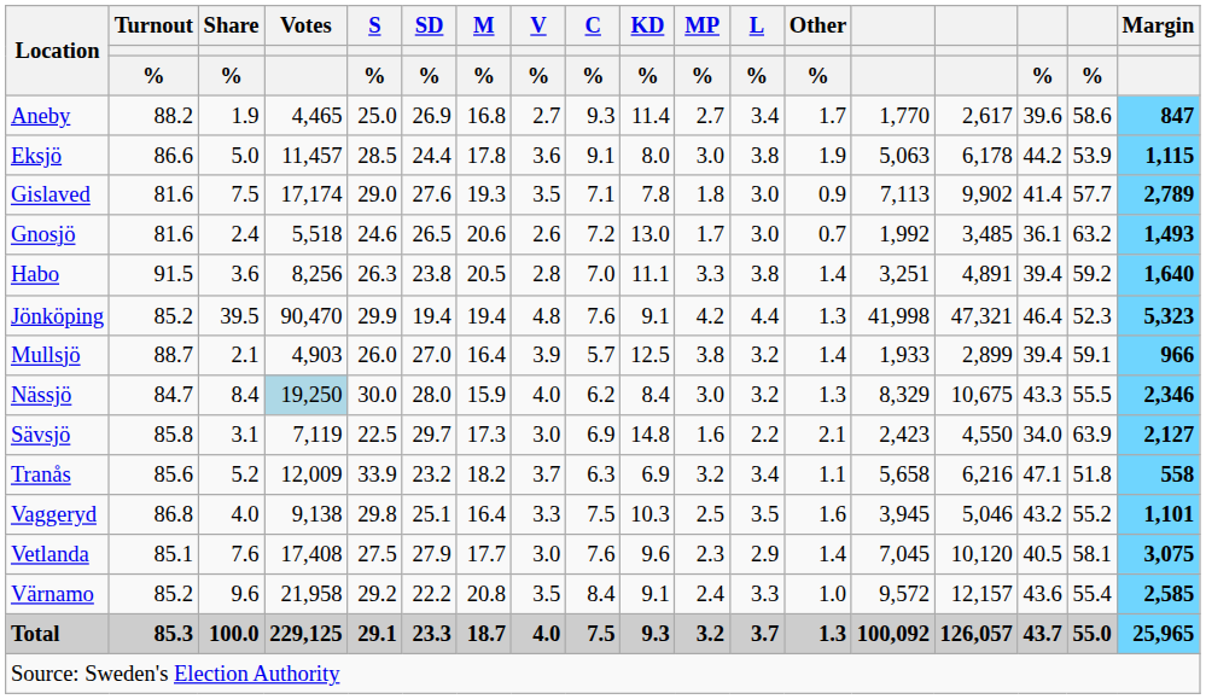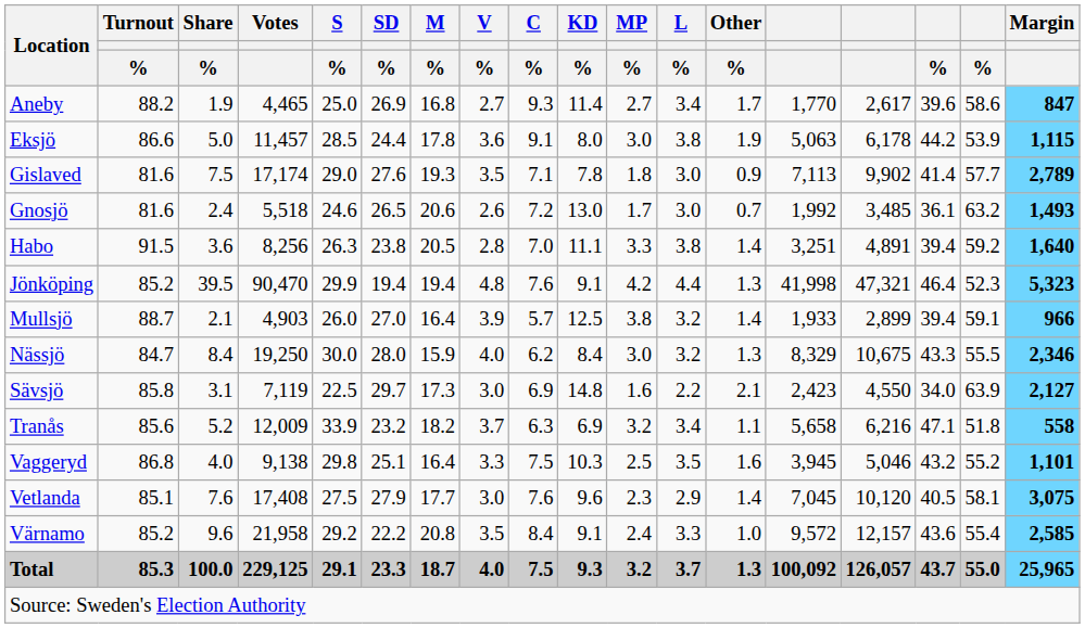Nässjö | Votes: lightblue background -> no background
